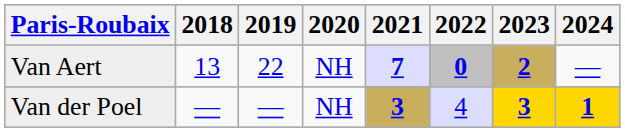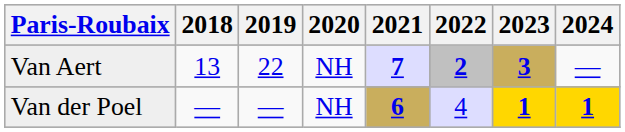Van Aert | 2022: 0 -> 2
Van Aert | 2023: 2 -> 3
Van der Poel | 2021: 3 -> 6
Van der Poel | 2023: 3 -> 1
